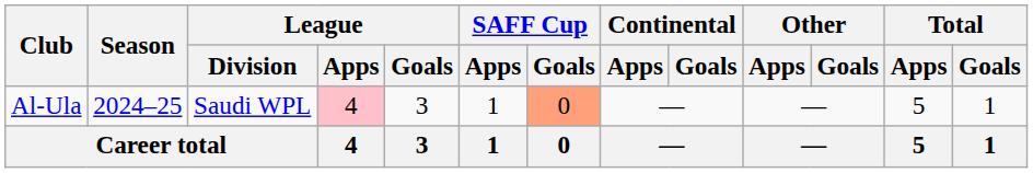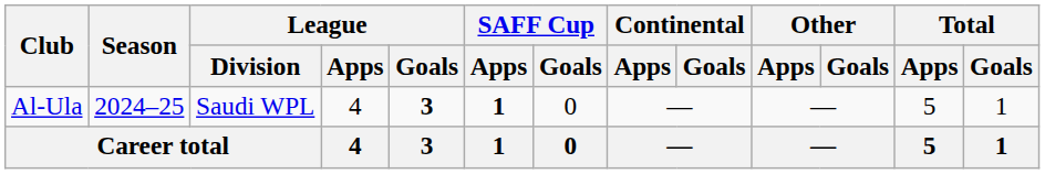Al-Ula | League / Apps: pink background -> no background
Al-Ula | League / Goals: normal -> bold
Al-Ula | SAFF Cup / Apps: normal -> bold
Al-Ula | SAFF Cup / Goals: lightsalmon background -> no background
